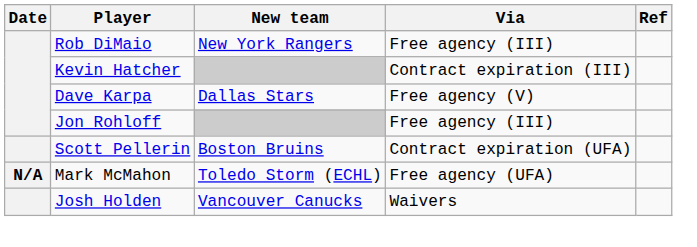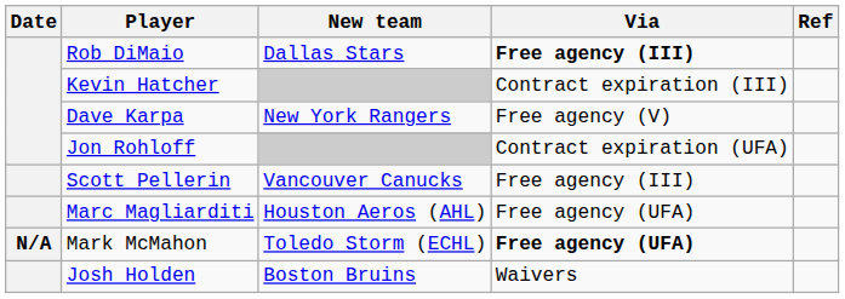Rob DiMaio | New team: New York Rangers -> Dallas Stars
Rob DiMaio | Via: normal -> bold
Dave Karpa | New team: Dallas Stars -> New York Rangers
Jon Rohloff | Via: Free agency (III) -> Contract expiration (UFA)
Scott Pellerin | New team: Boston Bruins -> Vancouver Canucks
Scott Pellerin | Via: Contract expiration (UFA) -> Free agency (III)
+ row: Marc Magliarditi | Houston Aeros (AHL) | Free agency (UFA)
Mark McMahon | Via: normal -> bold
Josh Holden | New team: Vancouver Canucks -> Boston Bruins
